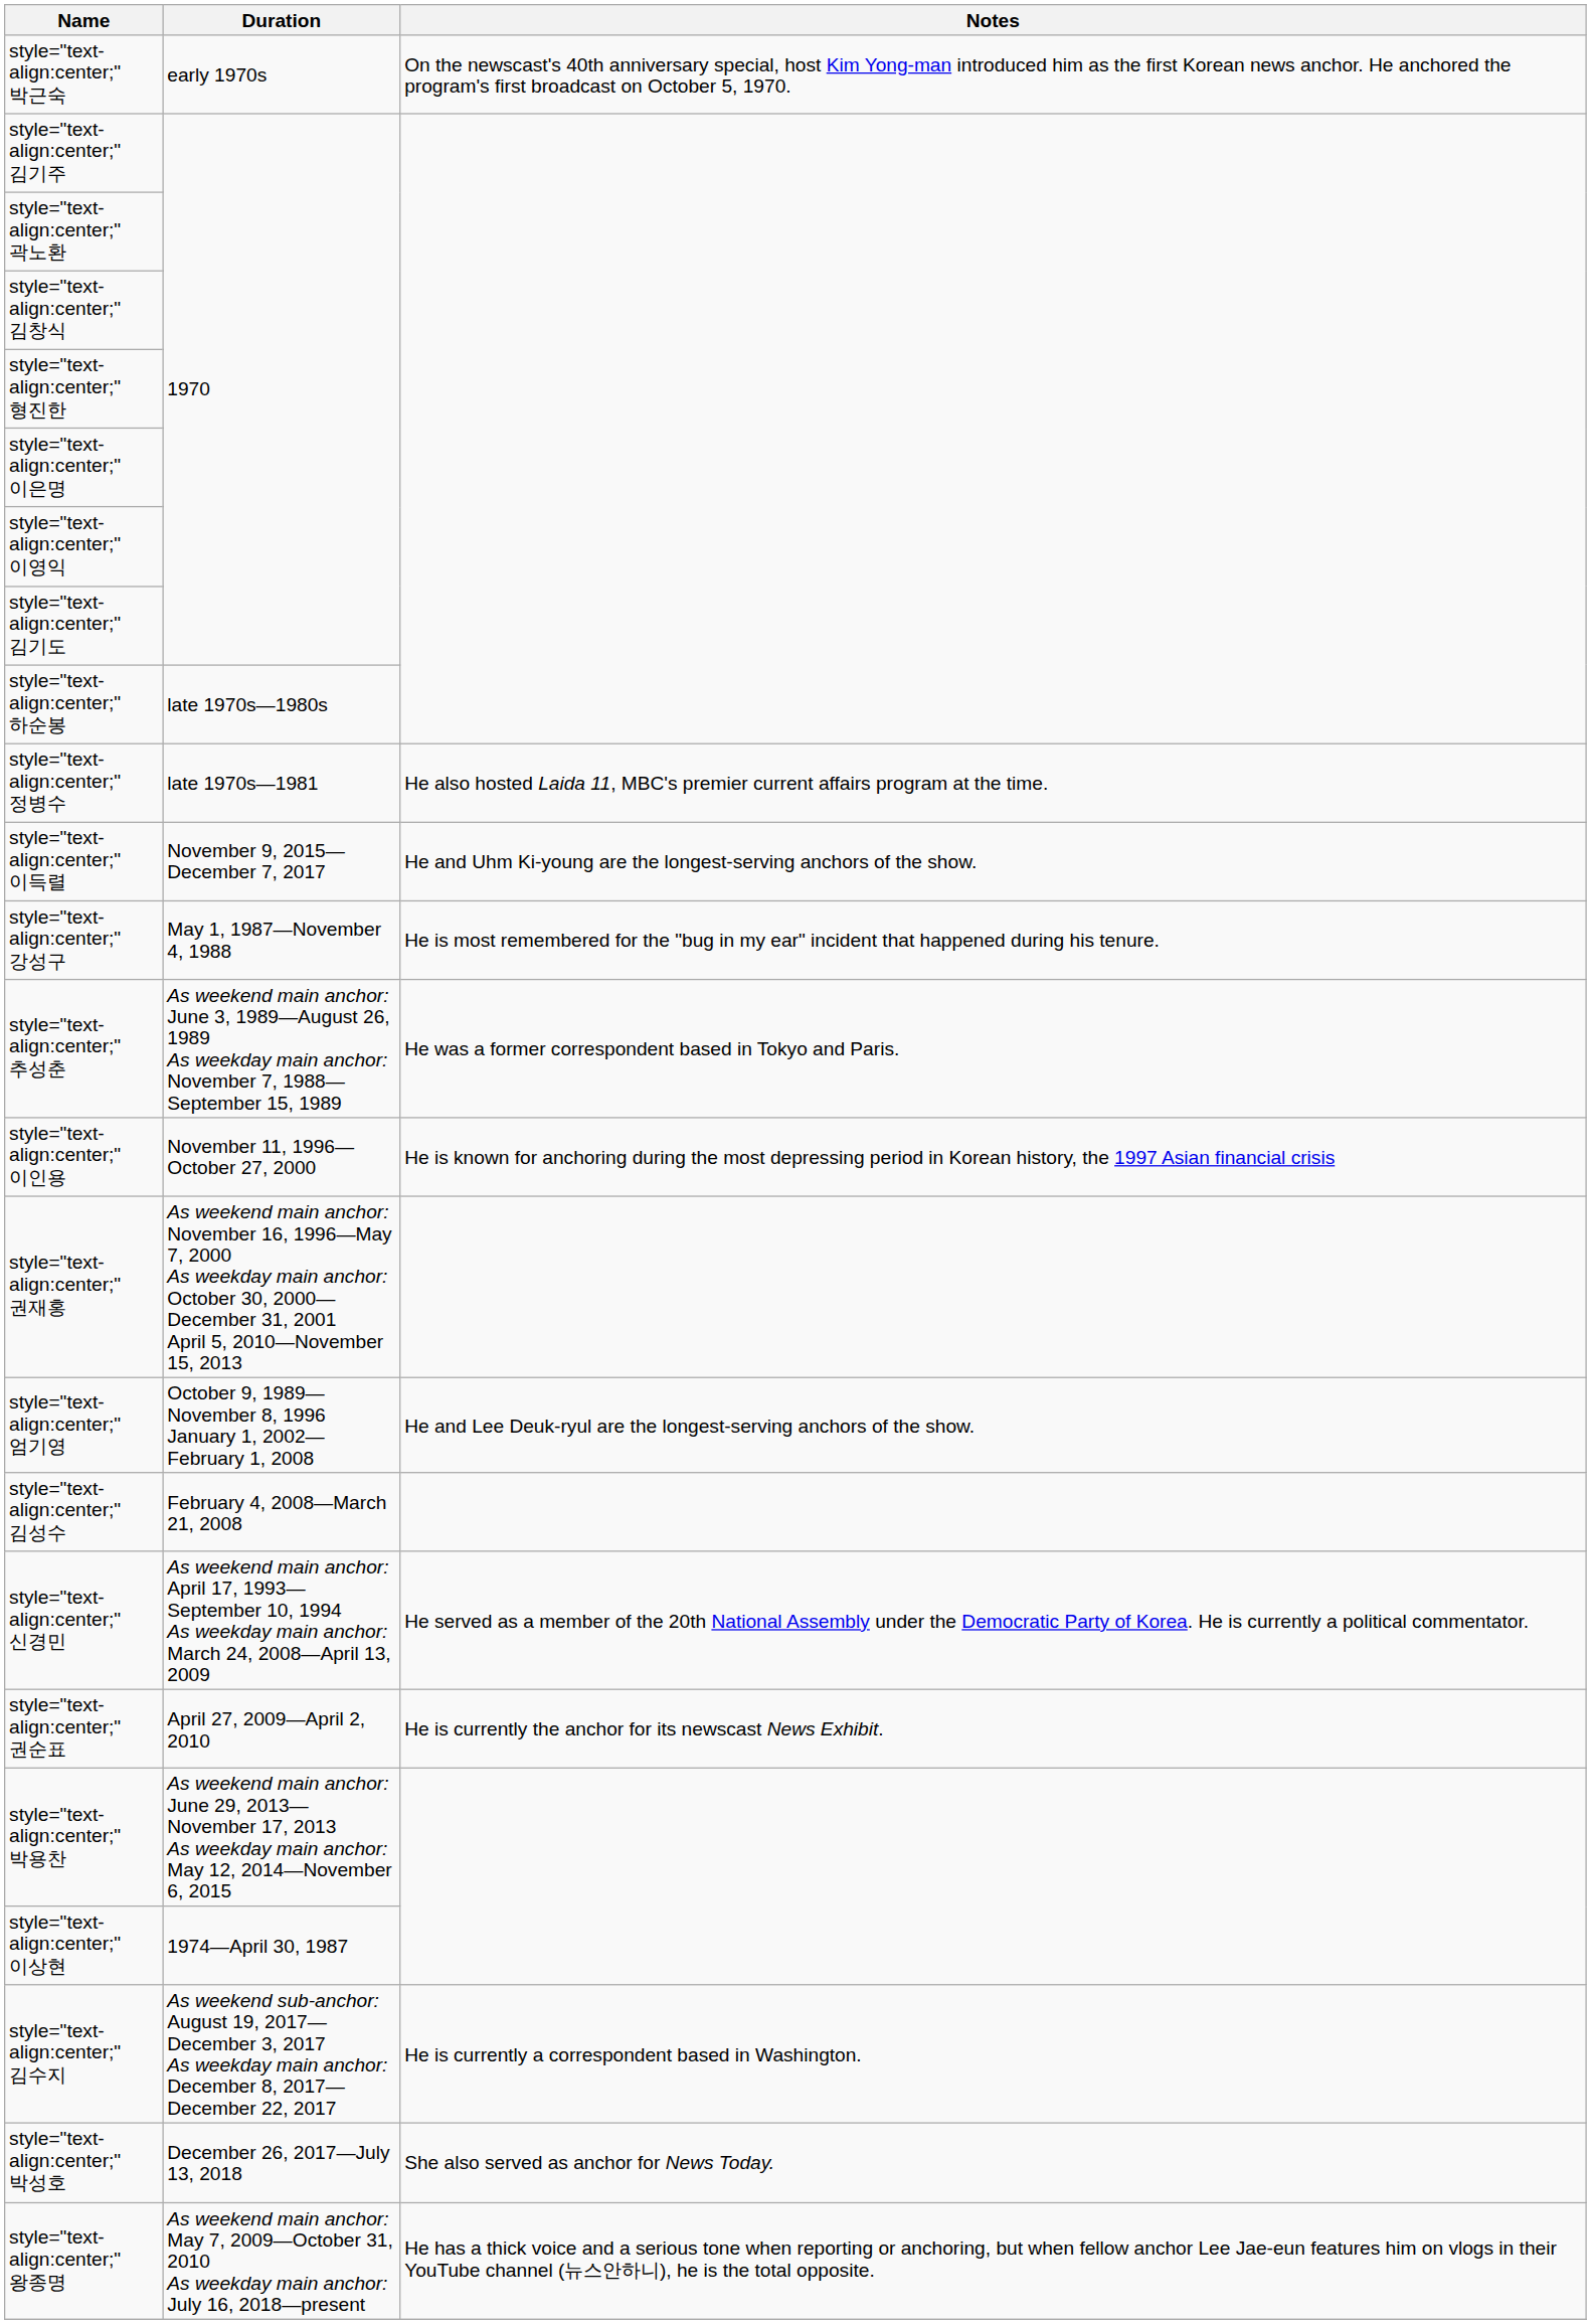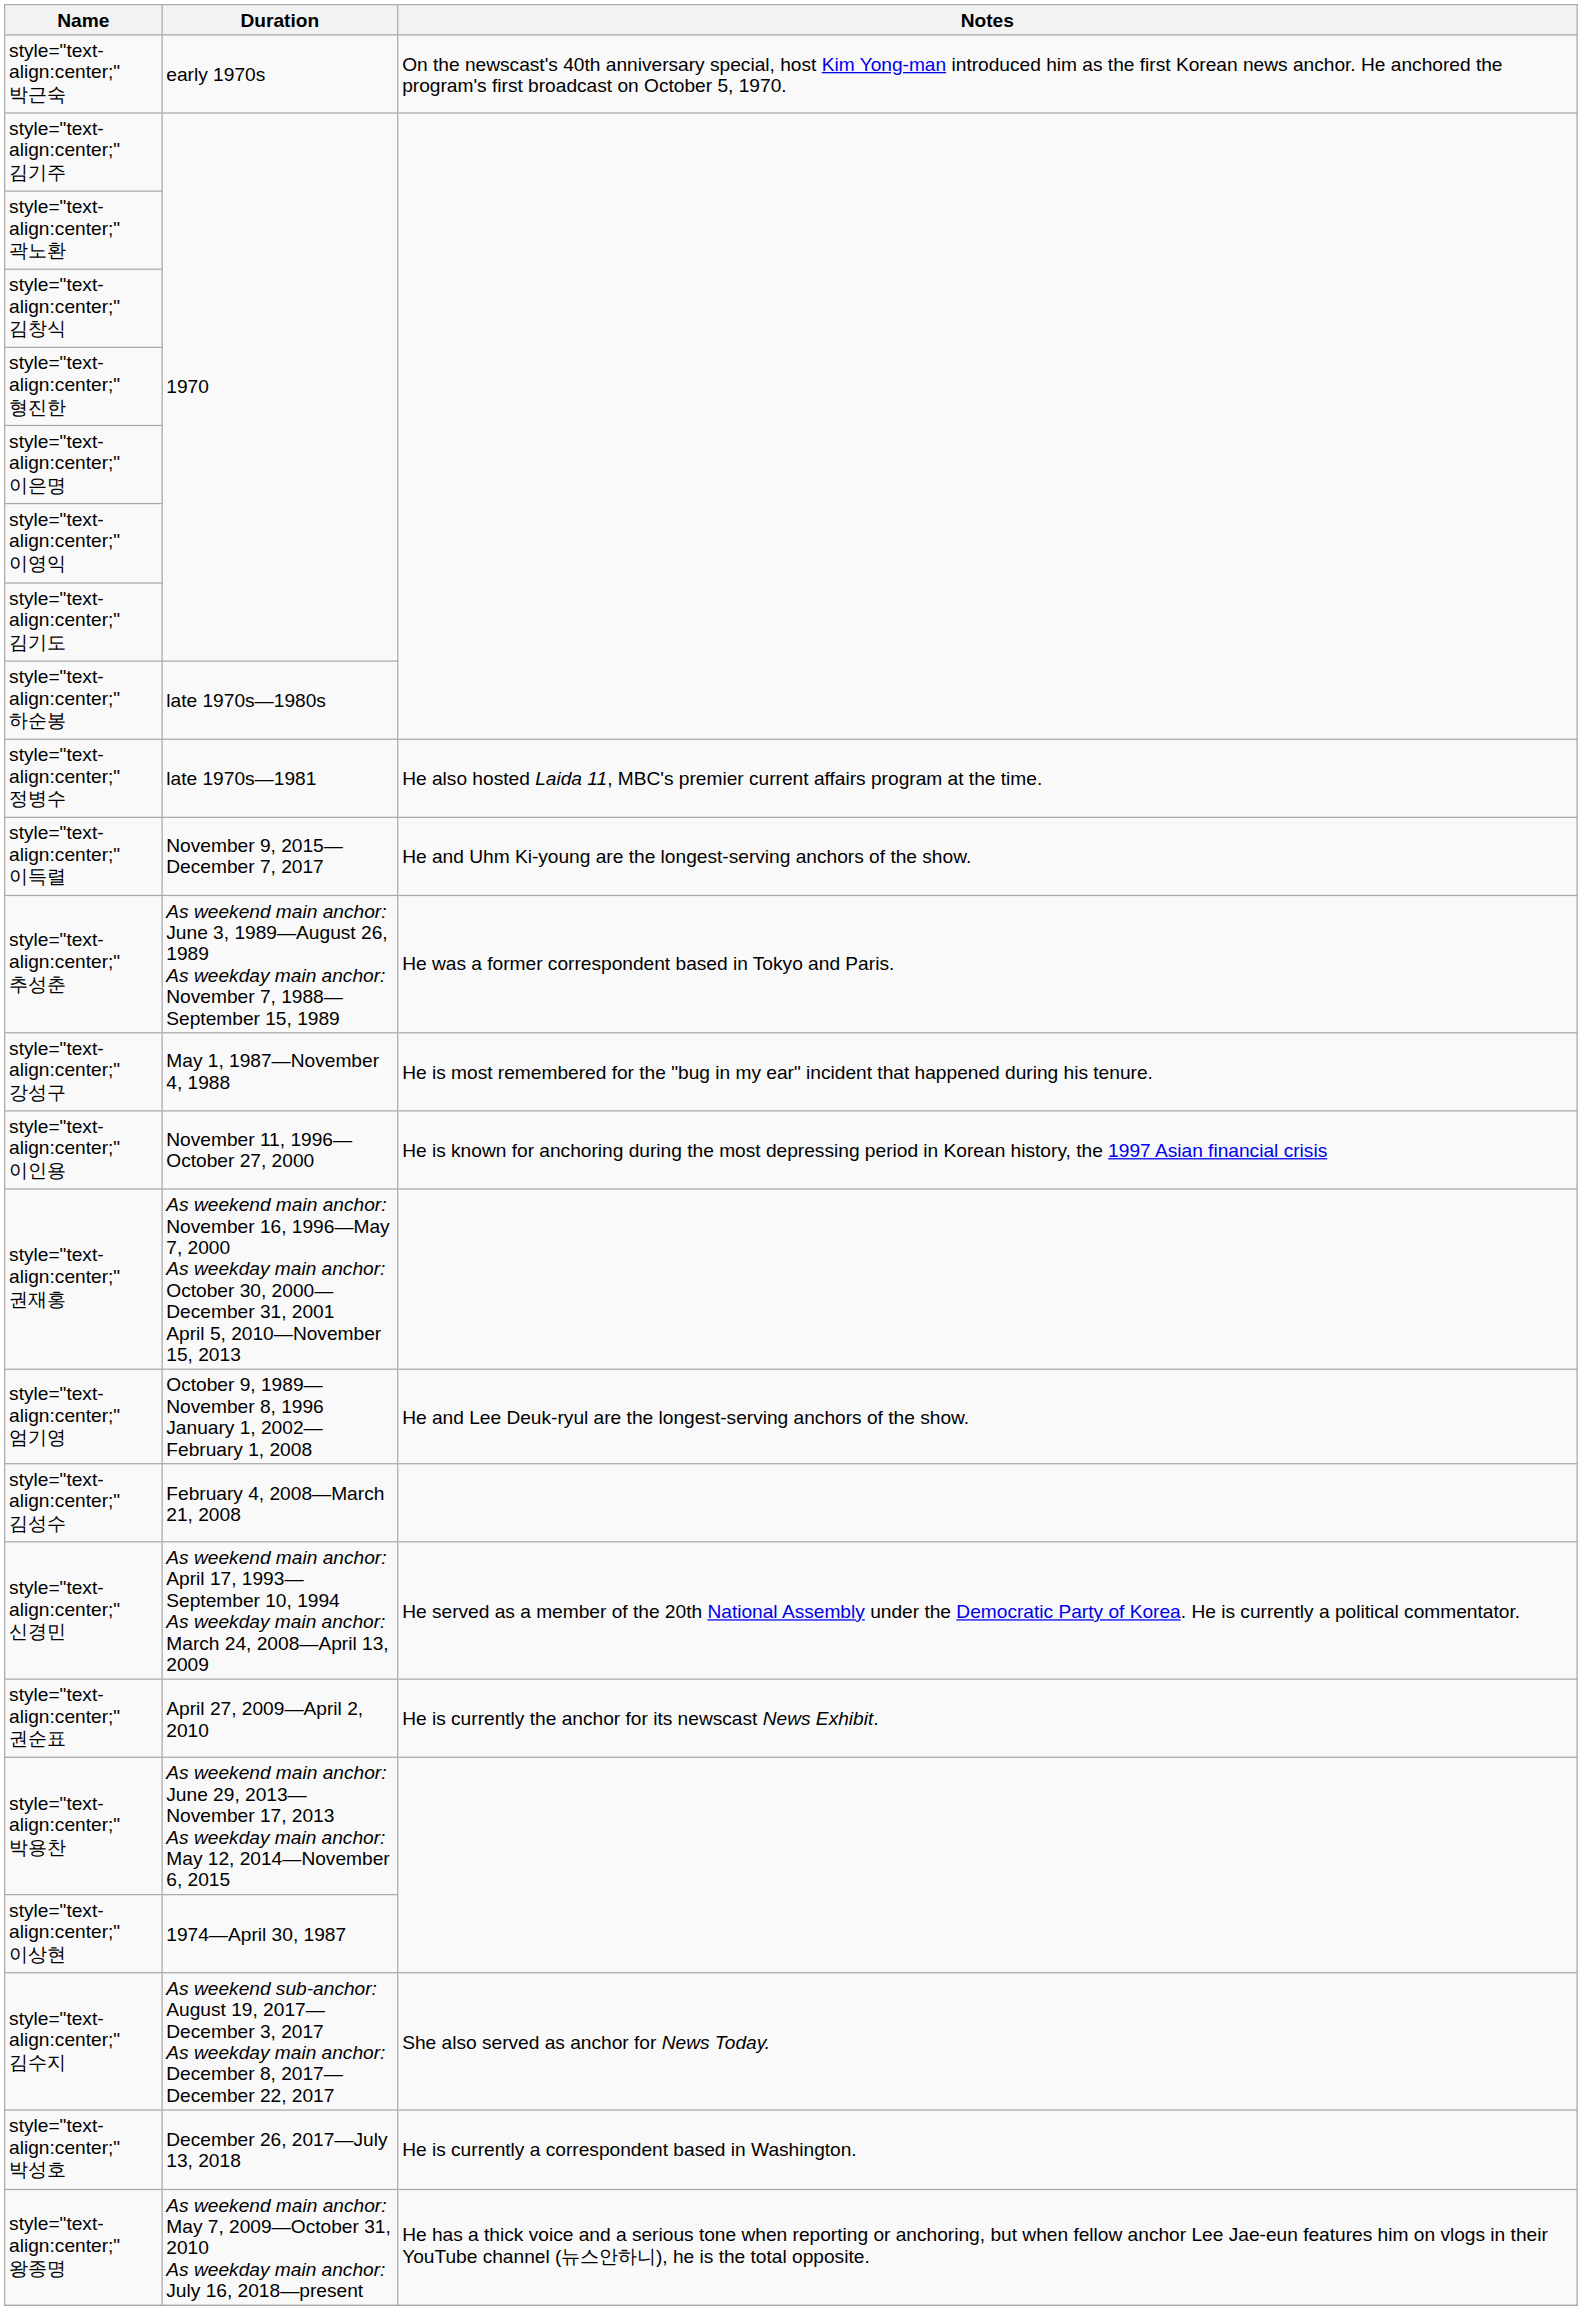rows swapped: style="text-align:center;" 강성구 <-> style="text-align:center;" 추성춘
style="text-align:center;" 김수지 | Notes: He is currently a correspondent based in Washington. -> She also served as anchor for News Today.
style="text-align:center;" 박성호 | Notes: She also served as anchor for News Today. -> He is currently a correspondent based in Washington.
